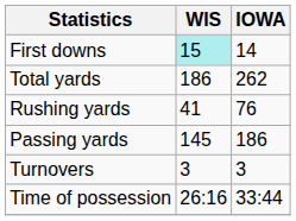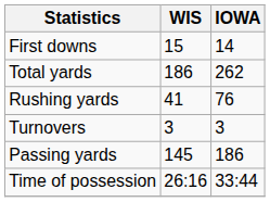First downs | WIS: paleturquoise background -> no background
rows swapped: Passing yards <-> Turnovers
